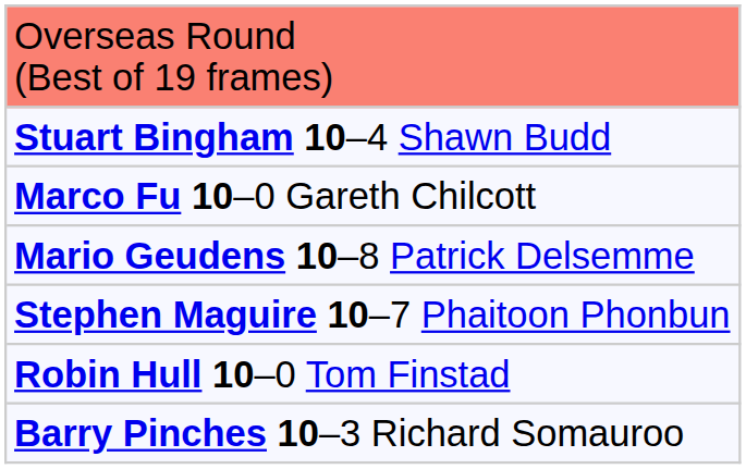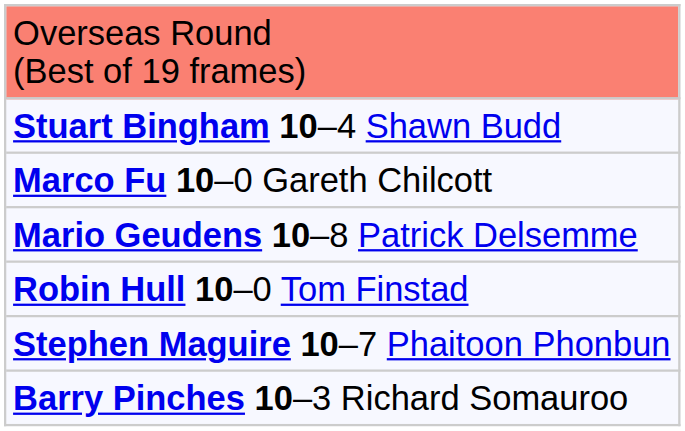row 5 | column 1: Stephen Maguire 10–7 Phaitoon Phonbun -> Robin Hull 10–0 Tom Finstad
row 6 | column 1: Robin Hull 10–0 Tom Finstad -> Stephen Maguire 10–7 Phaitoon Phonbun
